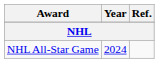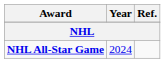row 3 | Award: normal -> bold
